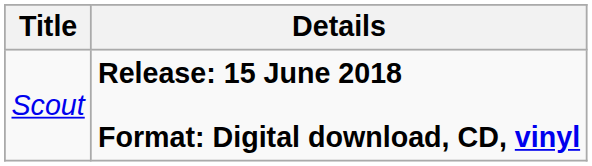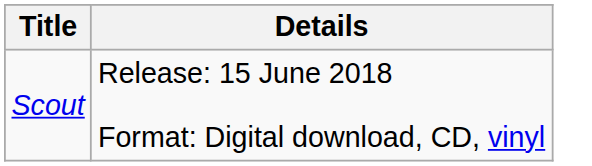Scout | Details: bold -> normal
